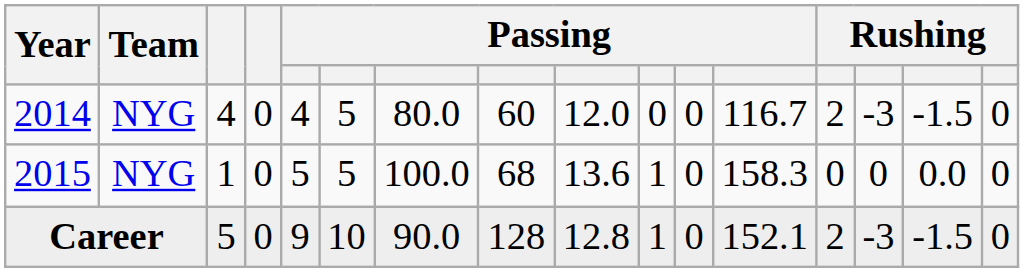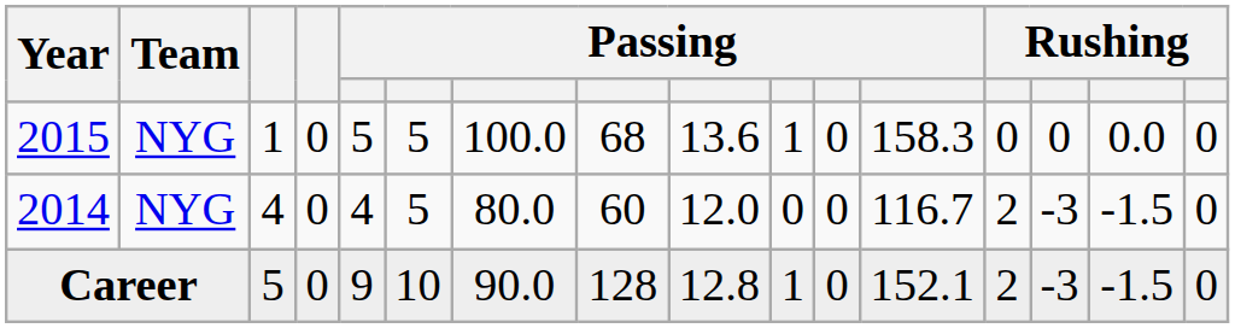rows swapped: 2014 <-> 2015
